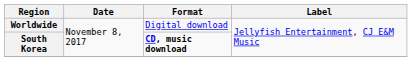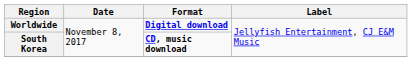Worldwide | Format: normal -> bold
